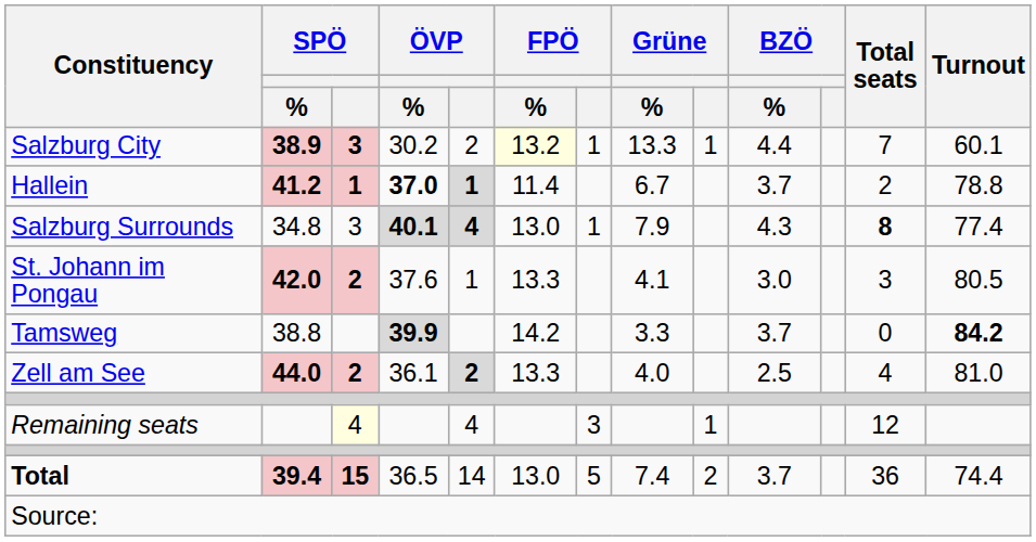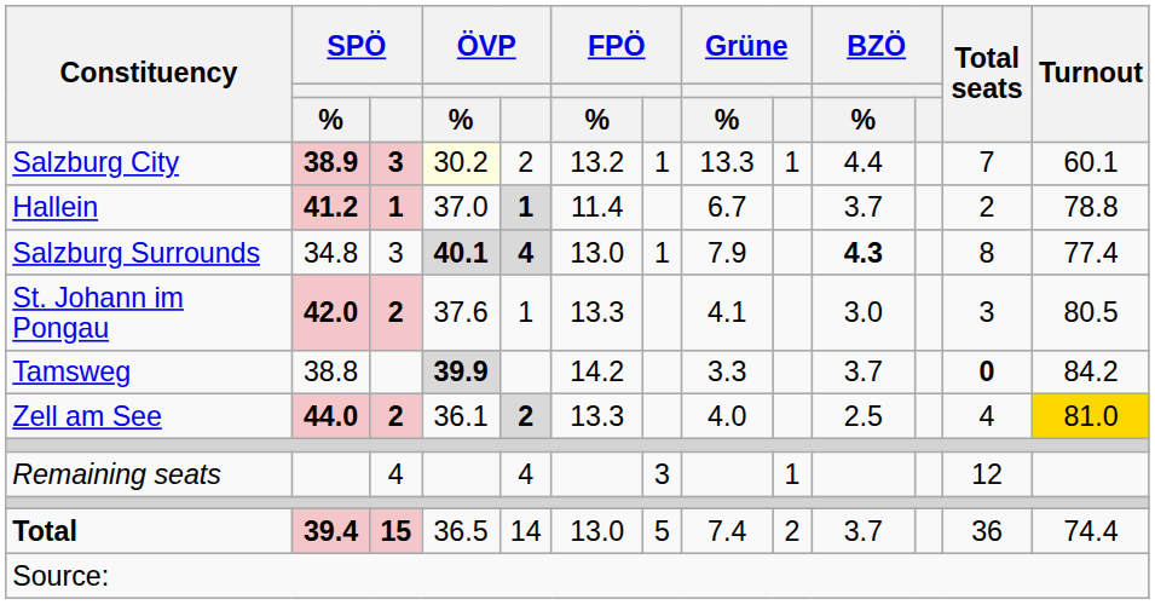Salzburg City | ÖVP / %: no background -> lightyellow background
Salzburg City | FPÖ / %: lightyellow background -> no background
Hallein | ÖVP / %: bold -> normal
Salzburg Surrounds | BZÖ / %: normal -> bold
Salzburg Surrounds | Total seats: bold -> normal
Tamsweg | Total seats: normal -> bold
Tamsweg | Turnout: bold -> normal
Zell am See | Turnout: no background -> gold background
Remaining seats | SPÖ: lightyellow background -> no background
